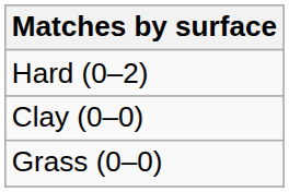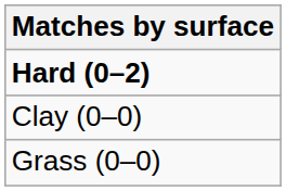row 2 | column 1: normal -> bold
